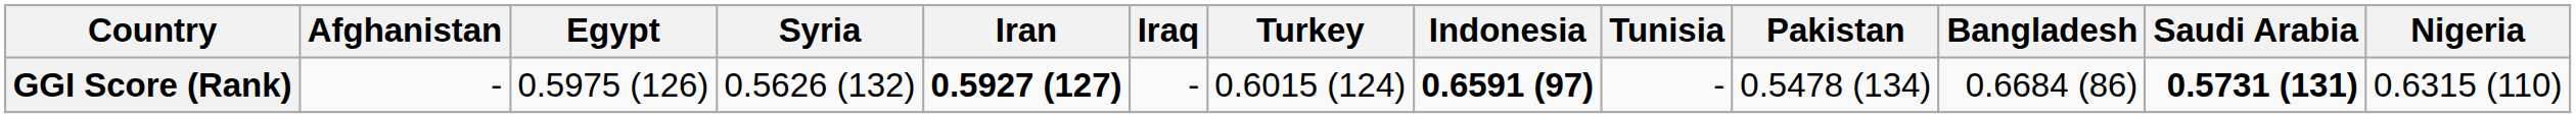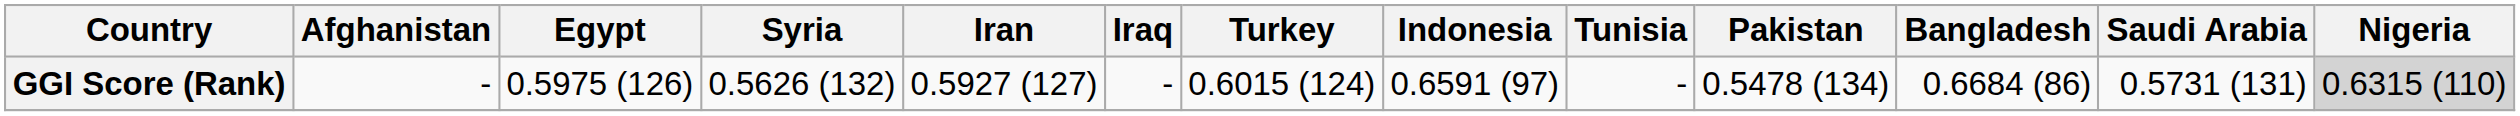GGI Score (Rank) | Iran: bold -> normal
GGI Score (Rank) | Indonesia: bold -> normal
GGI Score (Rank) | Saudi Arabia: bold -> normal
GGI Score (Rank) | Nigeria: no background -> lightgrey background
